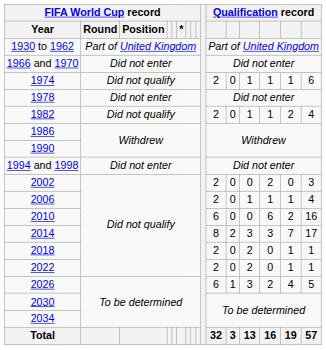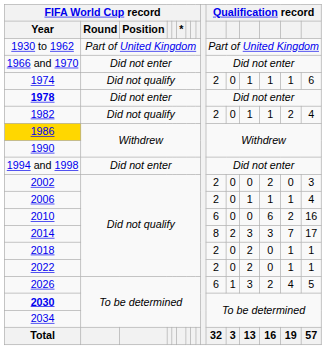1978 | FIFA World Cup record / Year: normal -> bold
1986 | FIFA World Cup record / Year: no background -> gold background
2030 | FIFA World Cup record / Year: normal -> bold
